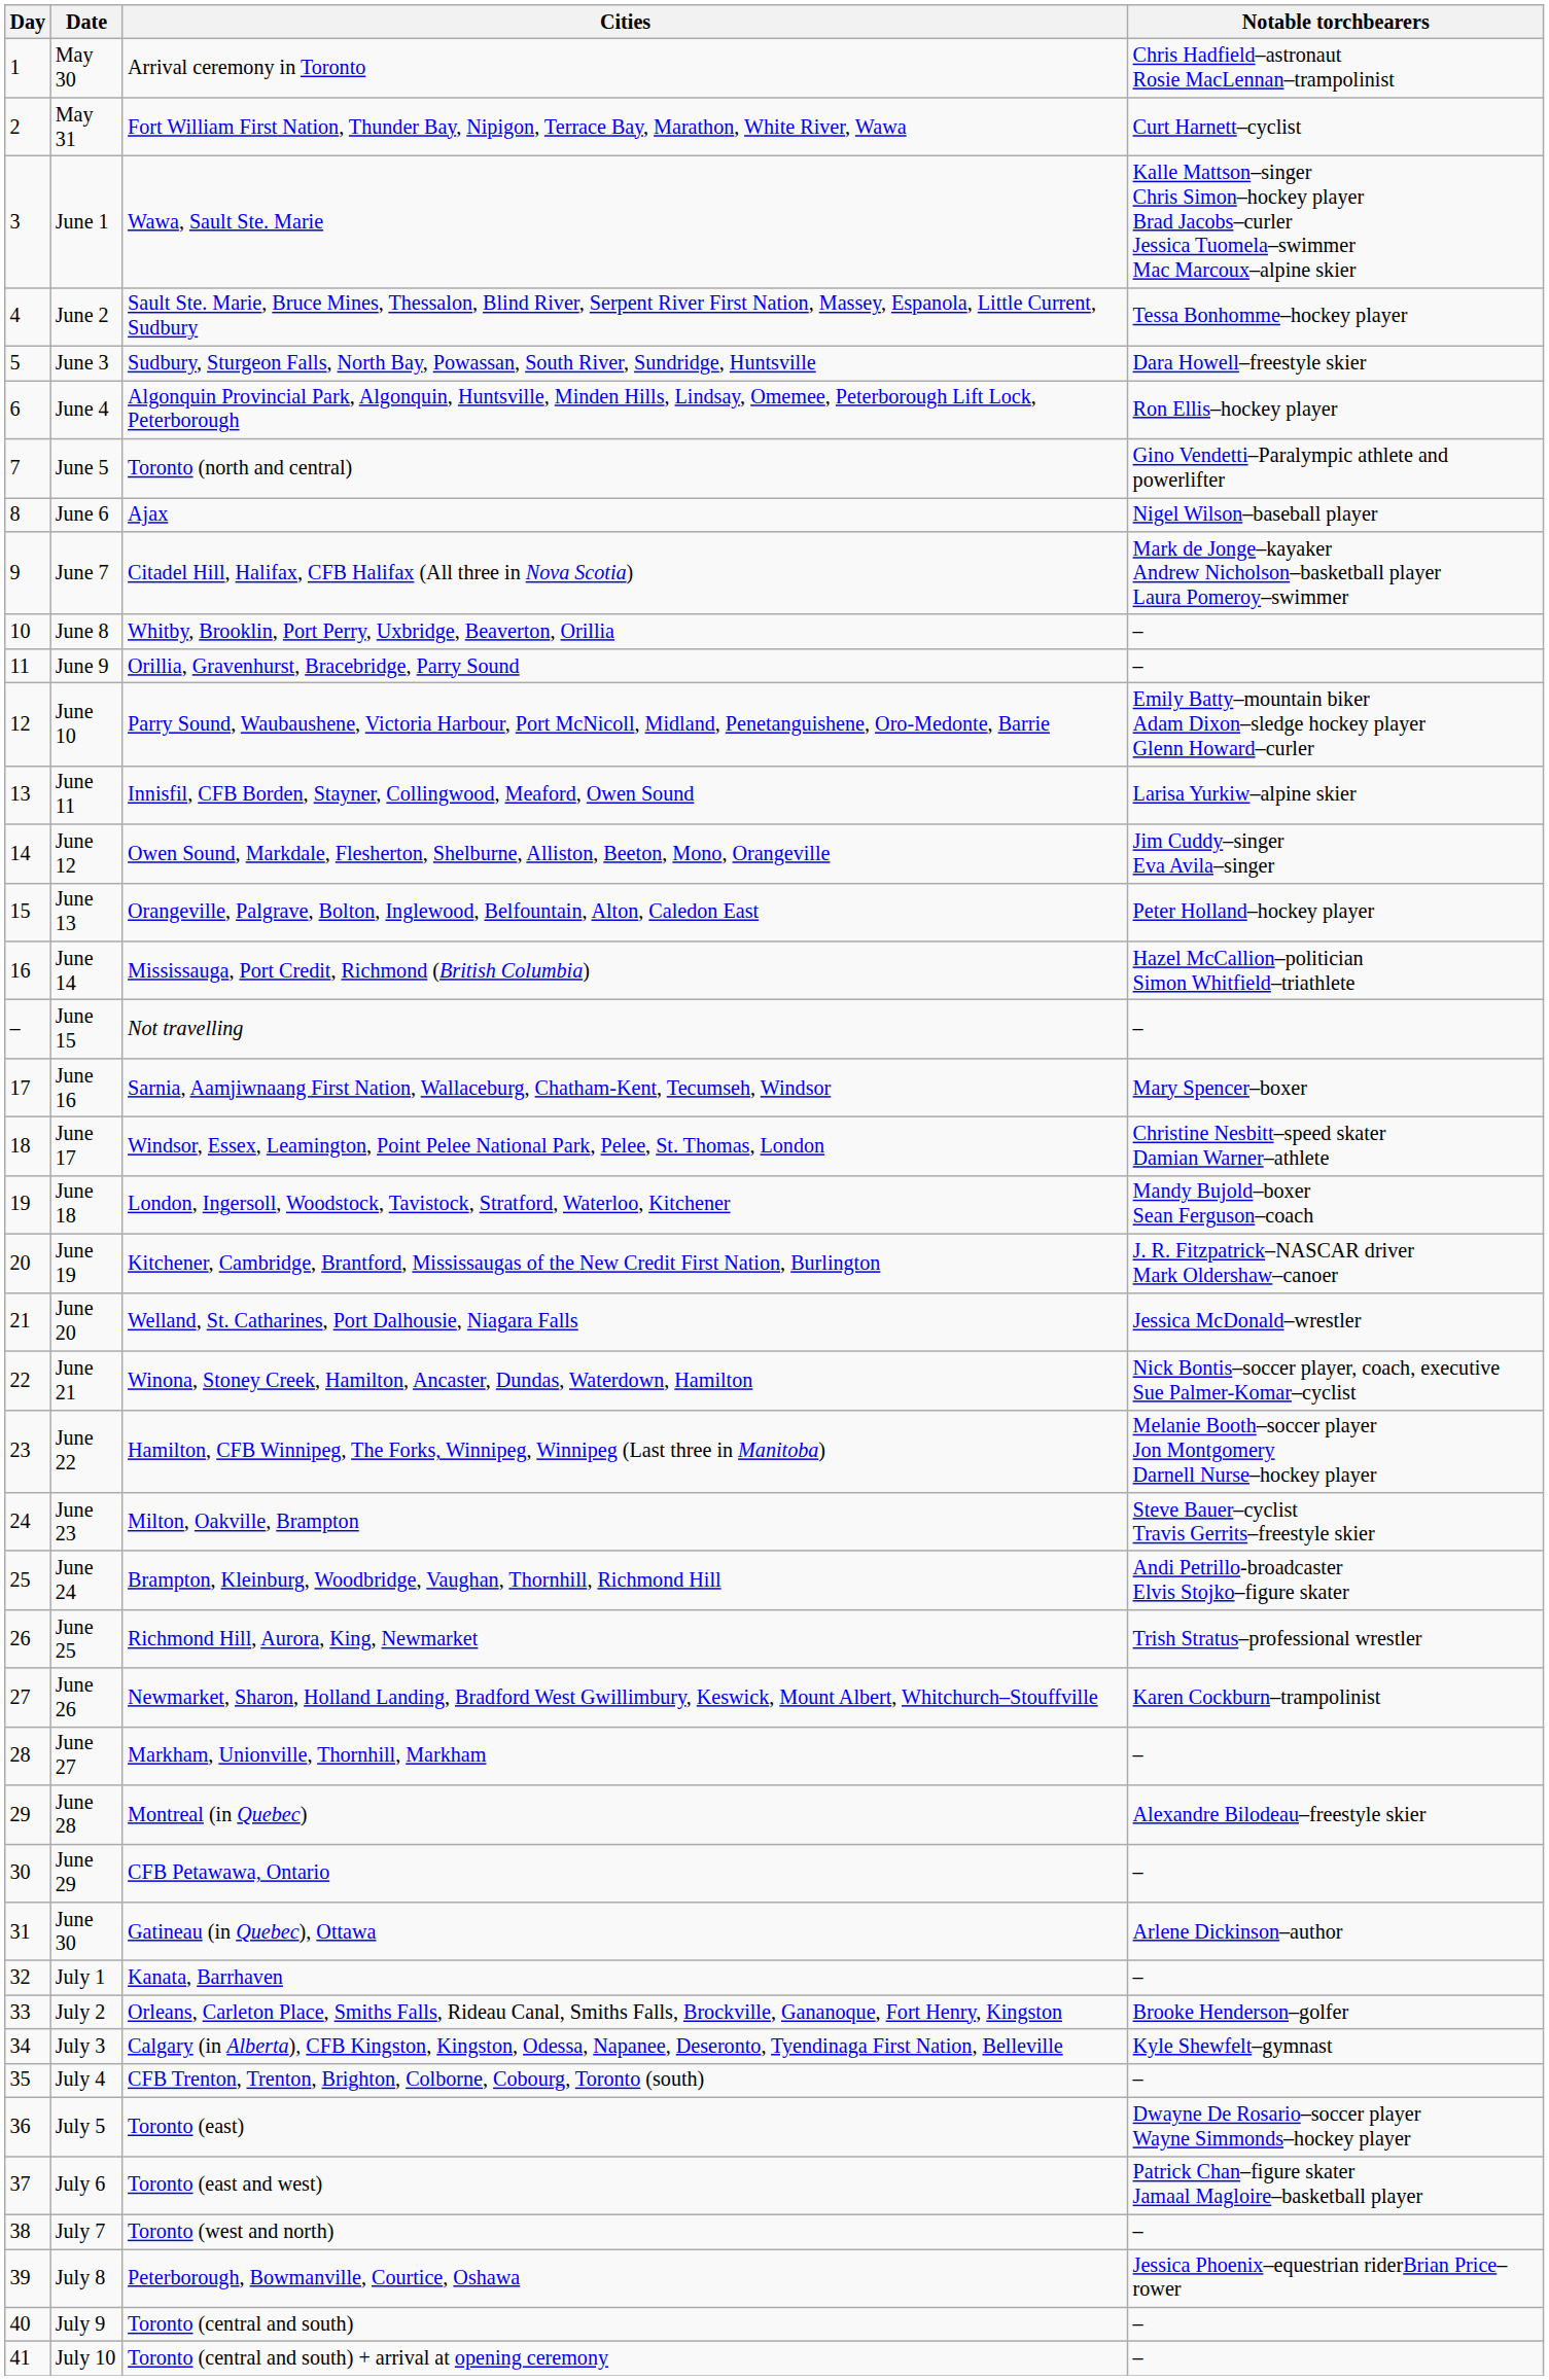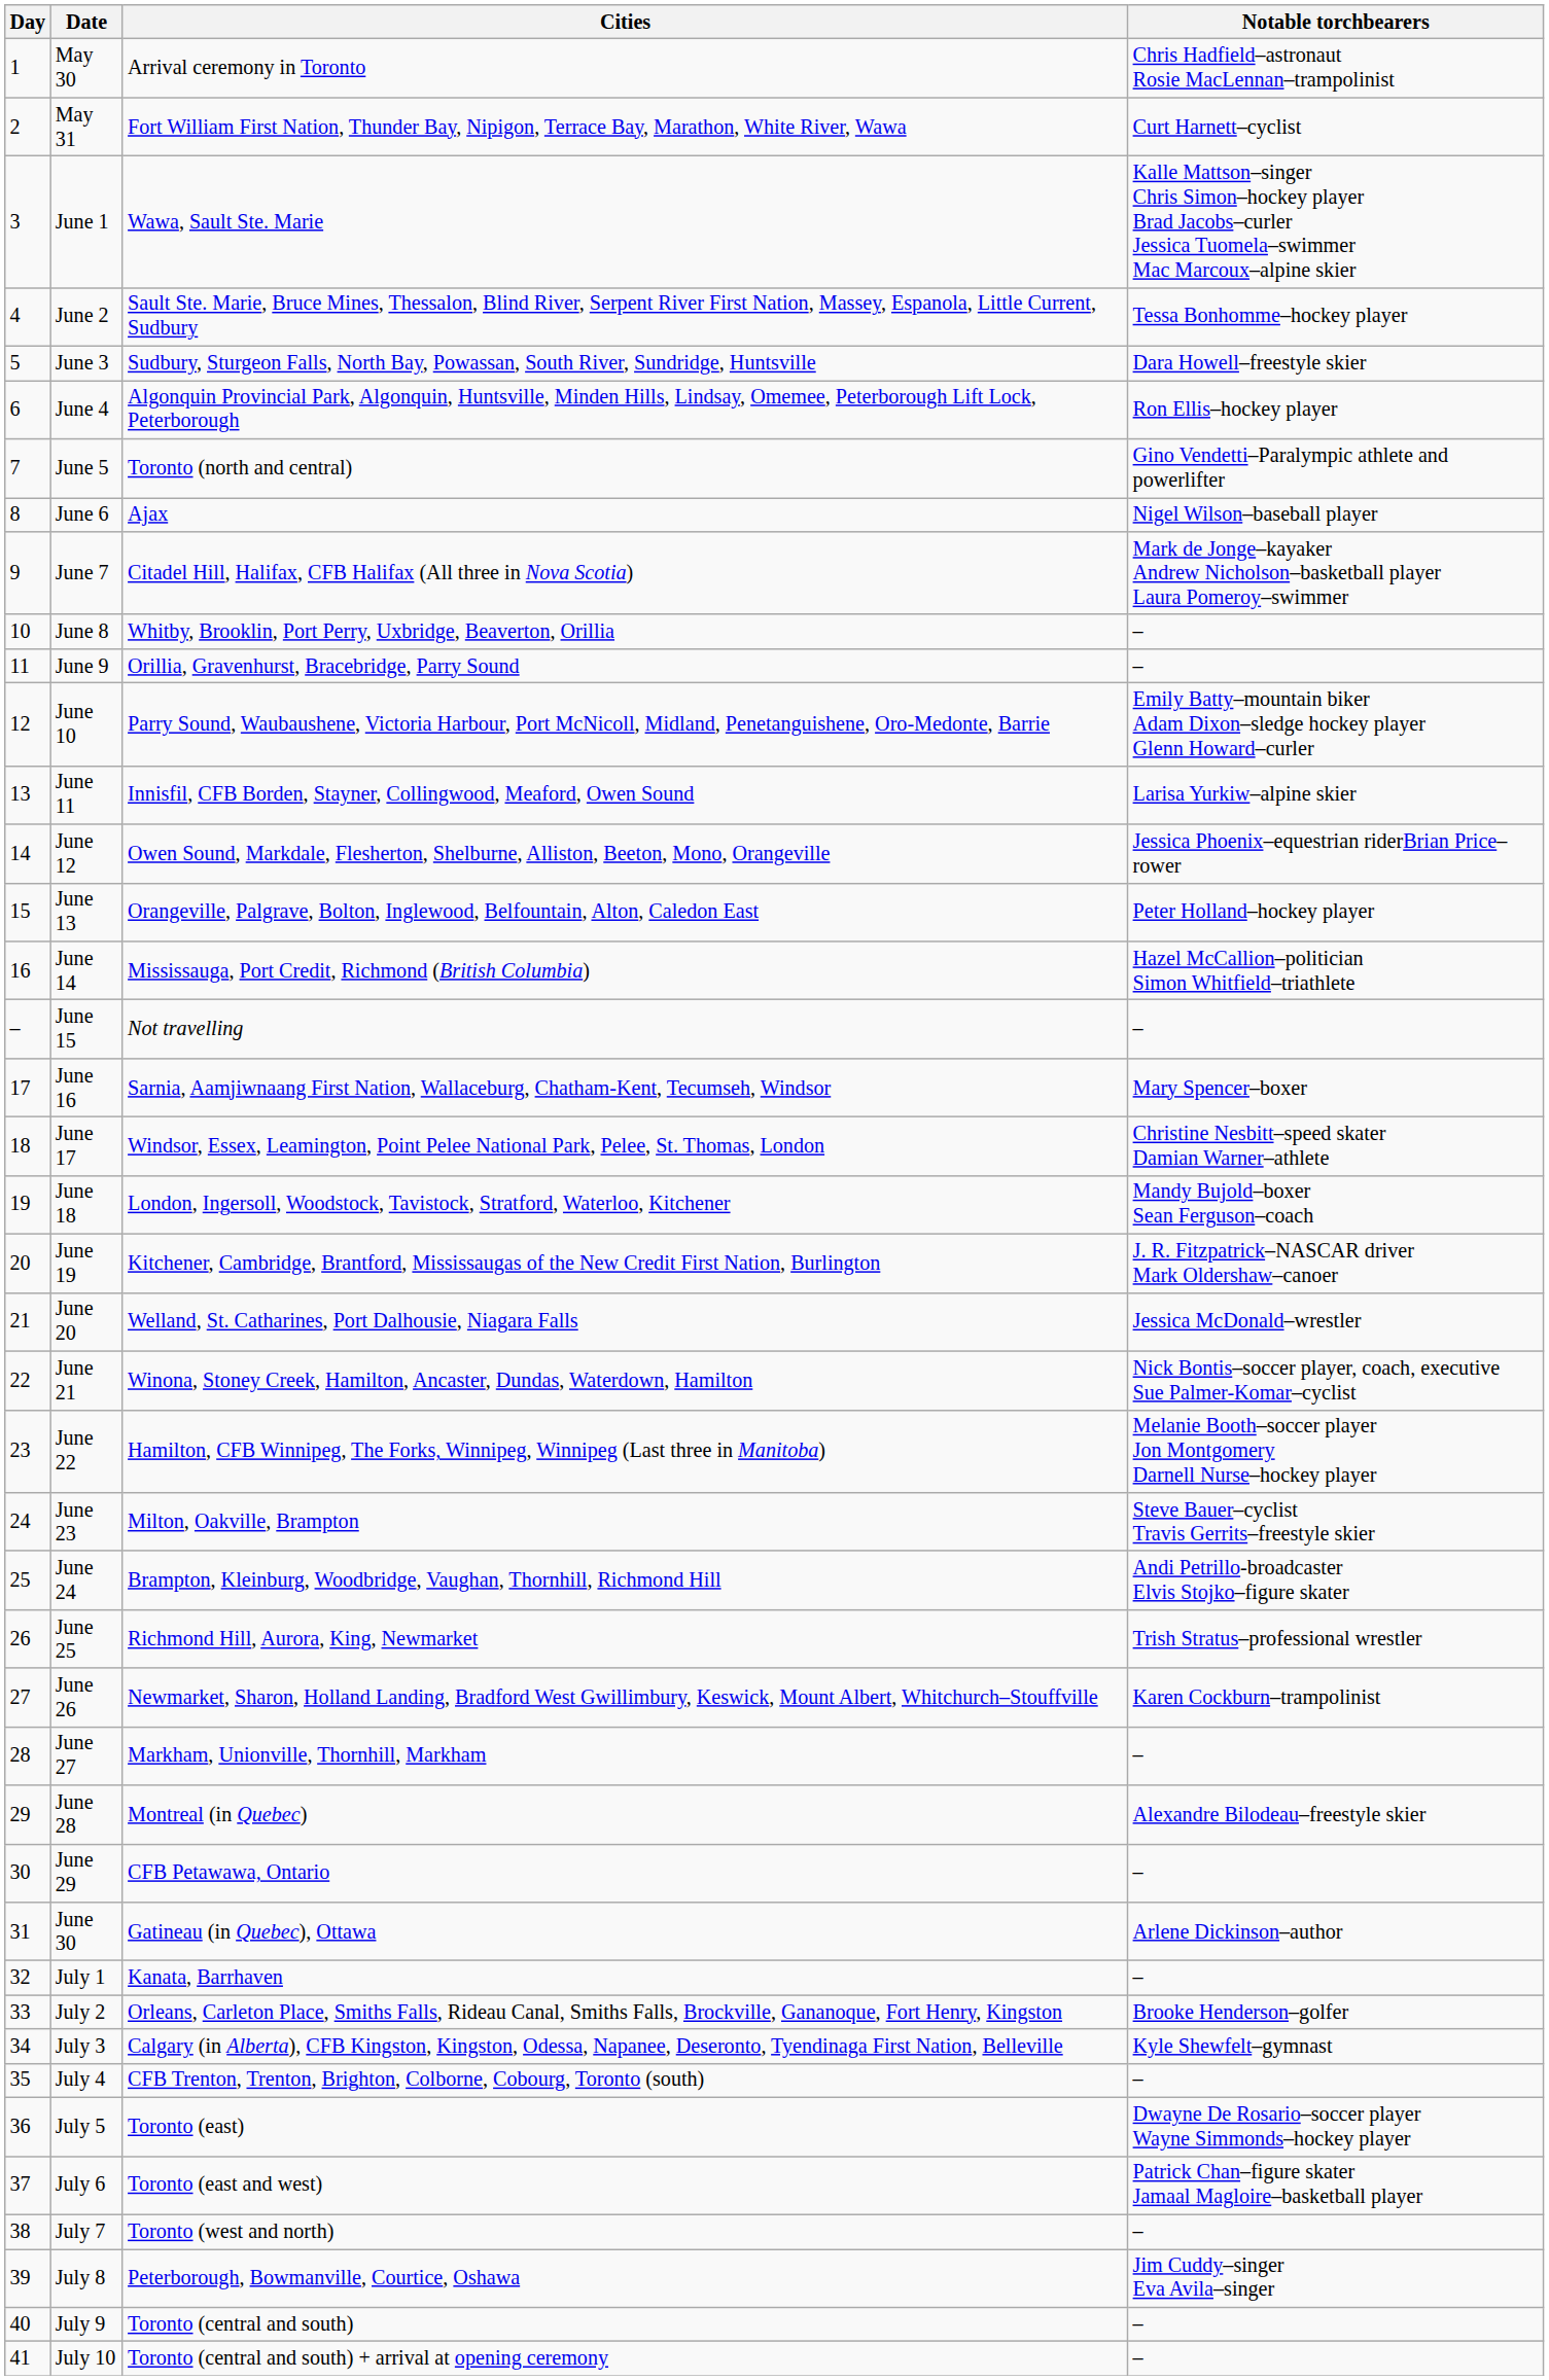June 12 | Notable torchbearers: Jim Cuddy–singer Eva Avila–singer -> Jessica Phoenix–equestrian riderBrian Price–rower
July 8 | Notable torchbearers: Jessica Phoenix–equestrian riderBrian Price–rower -> Jim Cuddy–singer Eva Avila–singer
